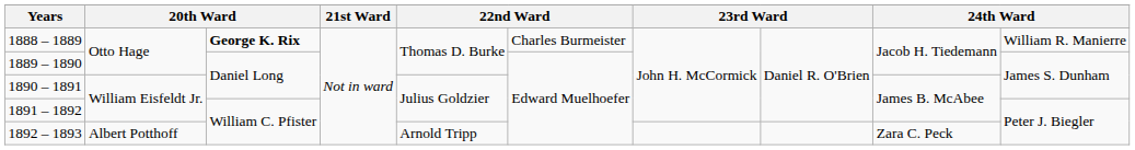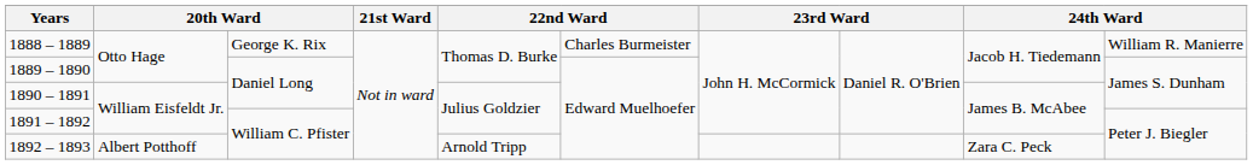1888 – 1889 | column 3: bold -> normal
